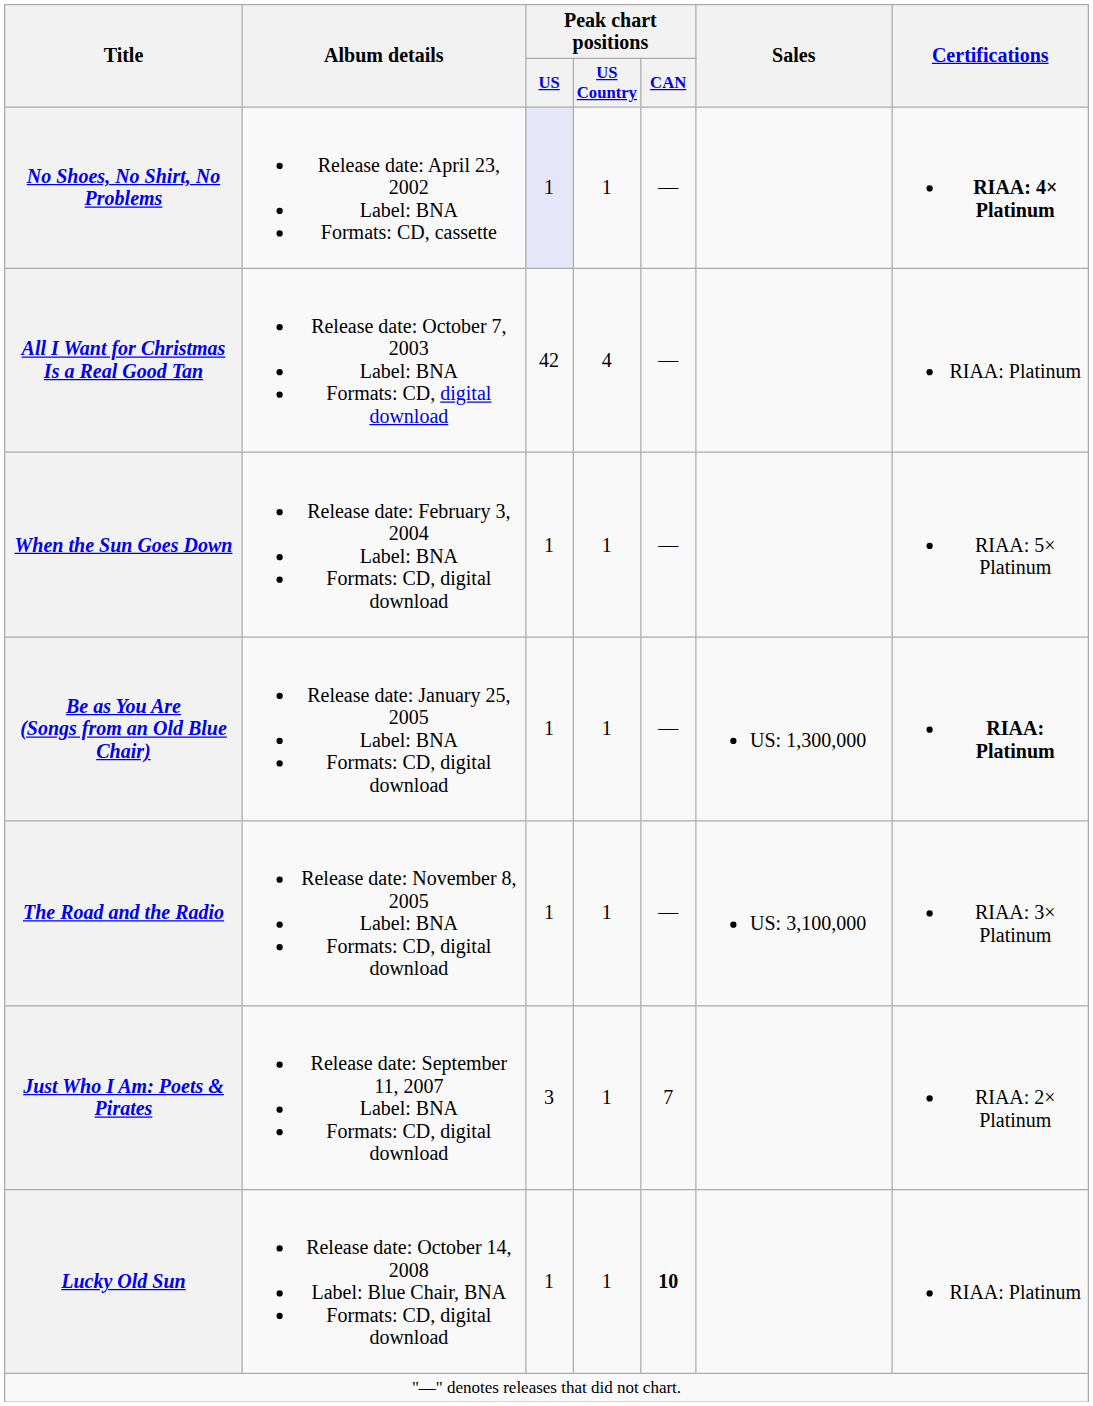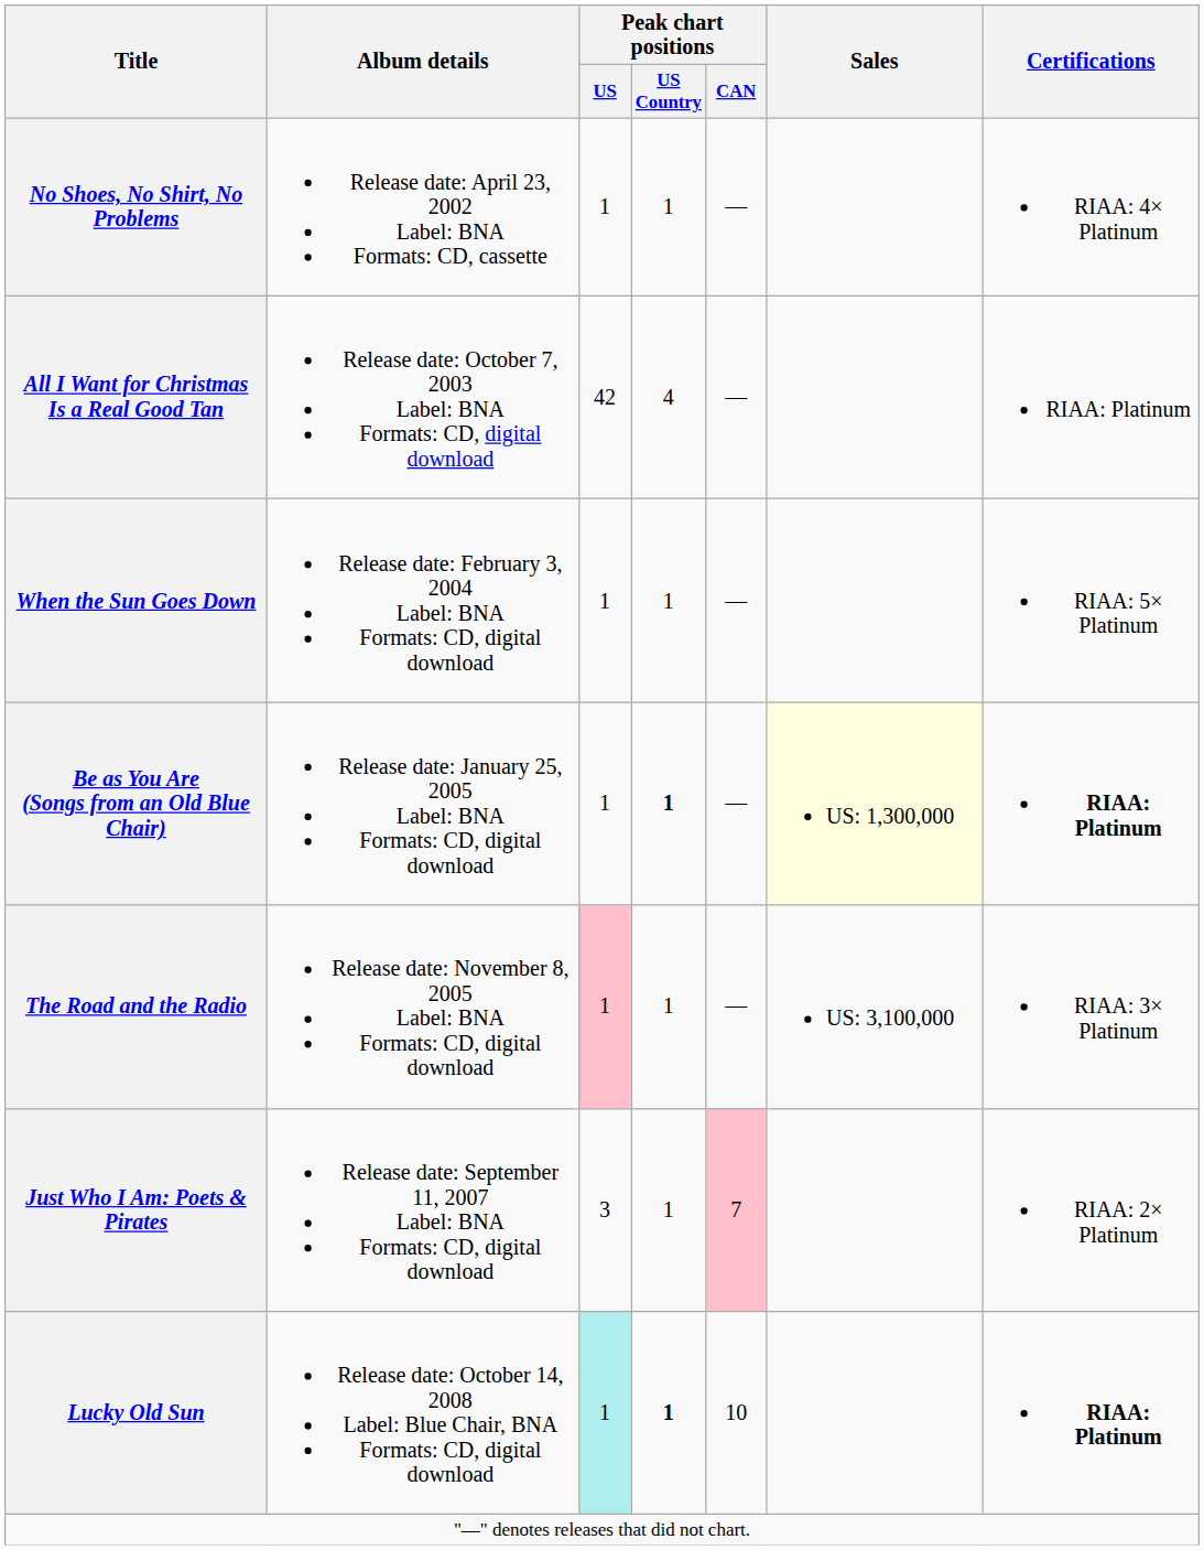No Shoes, No Shirt, No Problems | Peak chart positions / US: lavender background -> no background
No Shoes, No Shirt, No Problems | Certifications: bold -> normal
Be as You Are (Songs from an Old Blue Chair) | Peak chart positions / US Country: normal -> bold
Be as You Are (Songs from an Old Blue Chair) | Sales: no background -> lightyellow background
The Road and the Radio | Peak chart positions / US: no background -> pink background
Just Who I Am: Poets & Pirates | Peak chart positions / CAN: no background -> pink background
Lucky Old Sun | Peak chart positions / US: no background -> paleturquoise background
Lucky Old Sun | Peak chart positions / US Country: normal -> bold
Lucky Old Sun | Peak chart positions / CAN: bold -> normal
Lucky Old Sun | Certifications: normal -> bold
